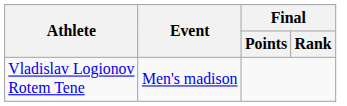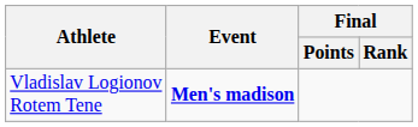Vladislav Logionov Rotem Tene | Event: normal -> bold
